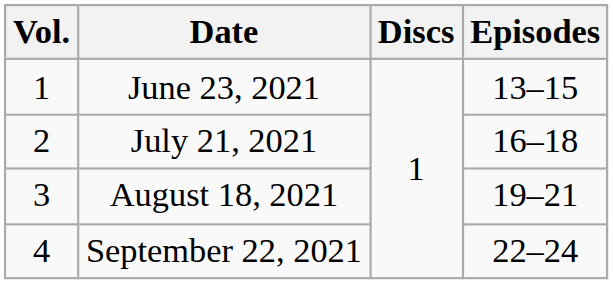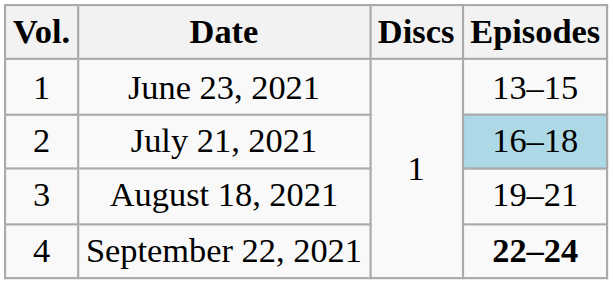July 21, 2021 | Episodes: no background -> lightblue background
September 22, 2021 | Episodes: normal -> bold
